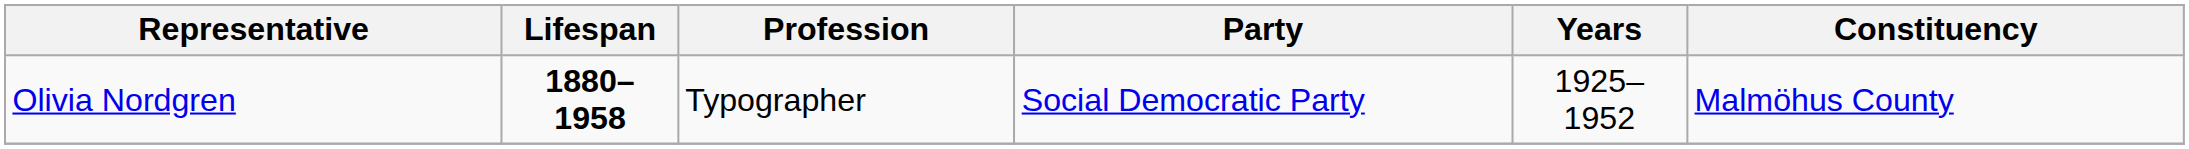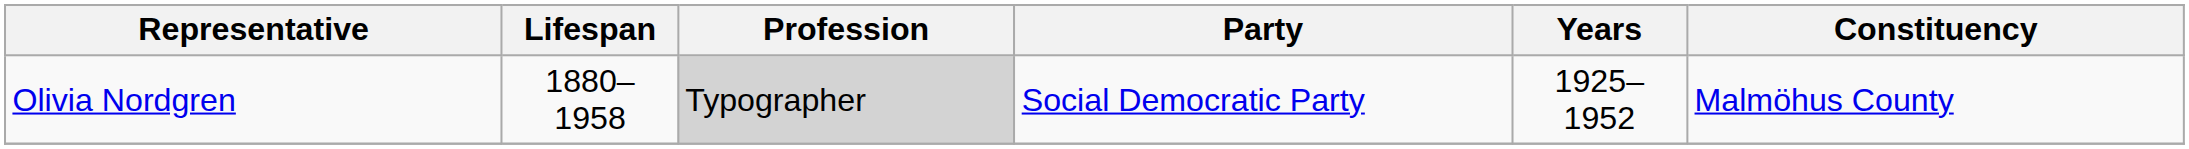Olivia Nordgren | Lifespan: bold -> normal
Olivia Nordgren | Profession: no background -> lightgrey background
